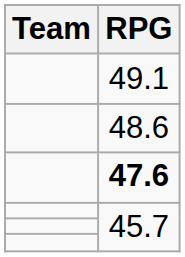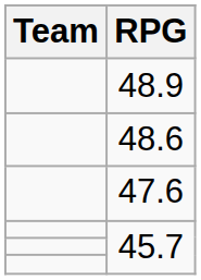row 2 | RPG: 49.1 -> 48.9
row 4 | RPG: bold -> normal
